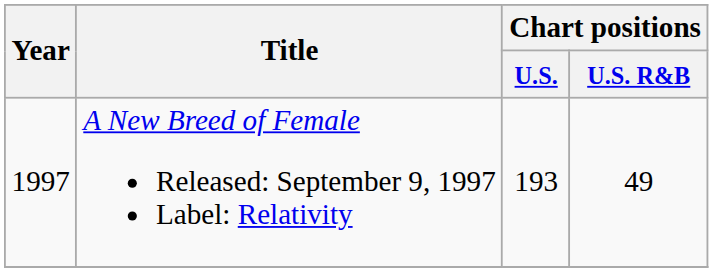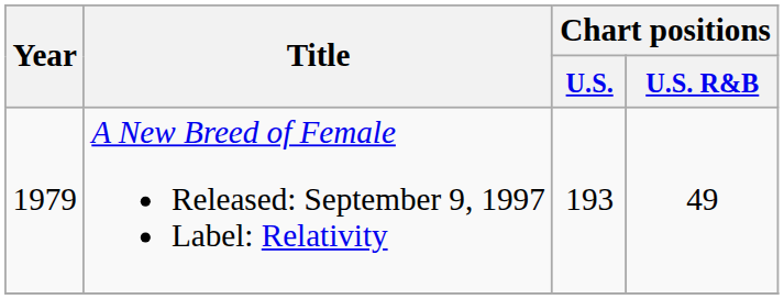row 3 | Year: 1997 -> 1979
